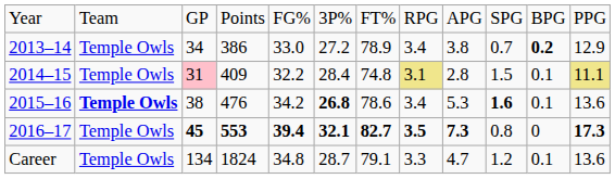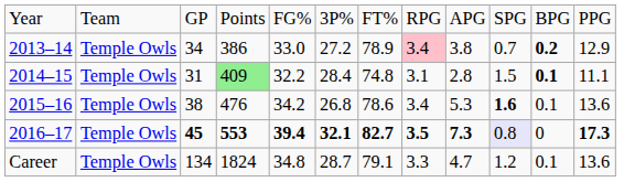2013–14 | column 8: no background -> pink background
2014–15 | column 3: pink background -> no background
2014–15 | column 4: no background -> lightgreen background
2014–15 | column 8: khaki background -> no background
2014–15 | column 11: normal -> bold
2014–15 | column 12: khaki background -> no background
2015–16 | column 2: bold -> normal
2015–16 | column 6: bold -> normal
2016–17 | column 10: no background -> lavender background
